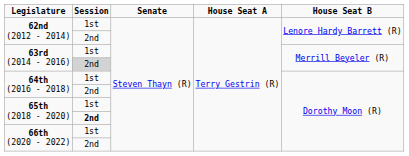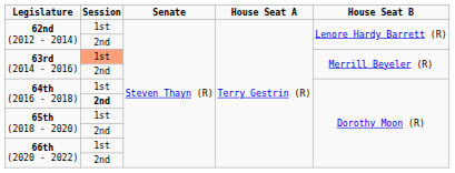63rd (2014 - 2016) / 1st | Session: no background -> lightsalmon background
63rd (2014 - 2016) / 2nd | Session: lightgrey background -> no background
64th (2016 - 2018) / 2nd | Session: normal -> bold
65th (2018 - 2020) / 2nd | Session: bold -> normal
